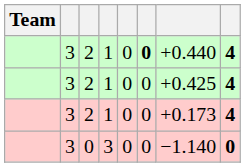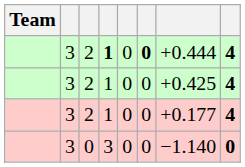row 2 | column 4: normal -> bold
row 2 | column 7: +0.440 -> +0.444
row 4 | column 7: +0.173 -> +0.177
